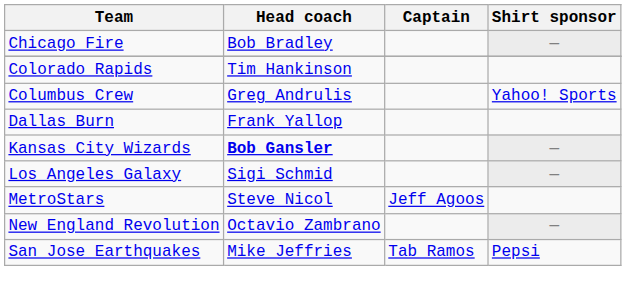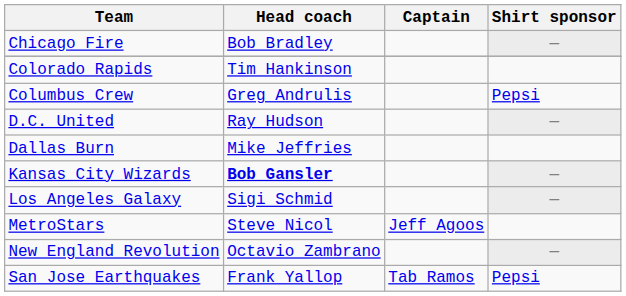Columbus Crew | Shirt sponsor: Yahoo! Sports -> Pepsi
+ row: D.C. United | Ray Hudson | —
Dallas Burn | Head coach: Frank Yallop -> Mike Jeffries
San Jose Earthquakes | Head coach: Mike Jeffries -> Frank Yallop
